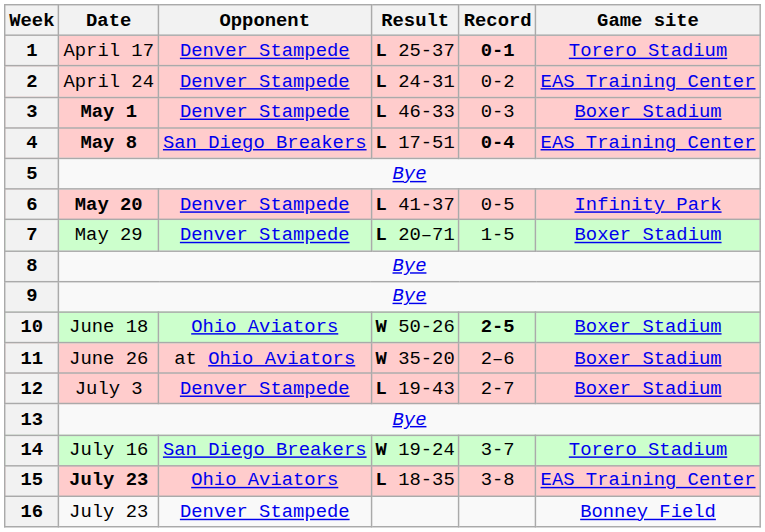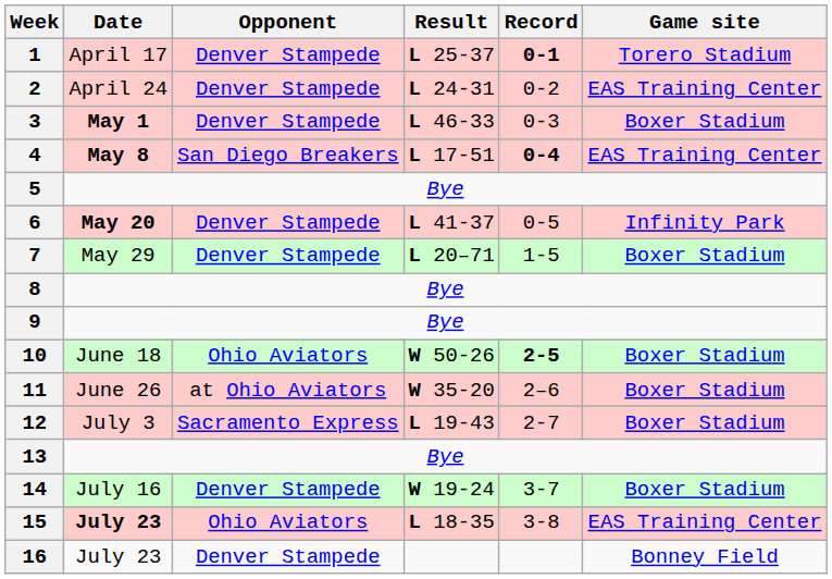12 | Opponent: Denver Stampede -> Sacramento Express
14 | Opponent: San Diego Breakers -> Denver Stampede
14 | Game site: Torero Stadium -> Boxer Stadium
